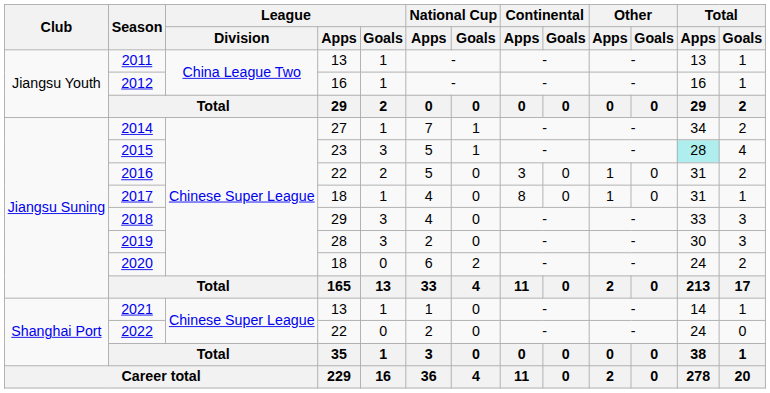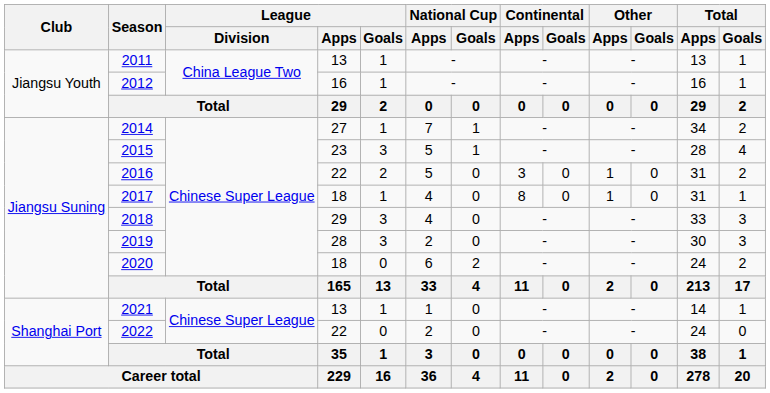2015 | Total / Apps: paleturquoise background -> no background
